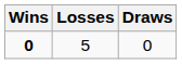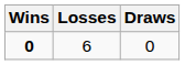row 2 | Losses: 5 -> 6
